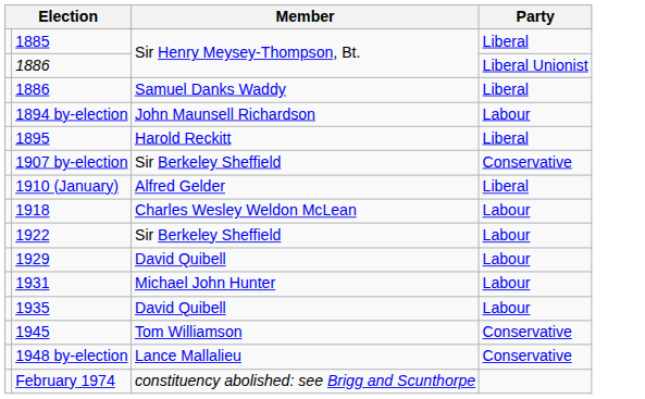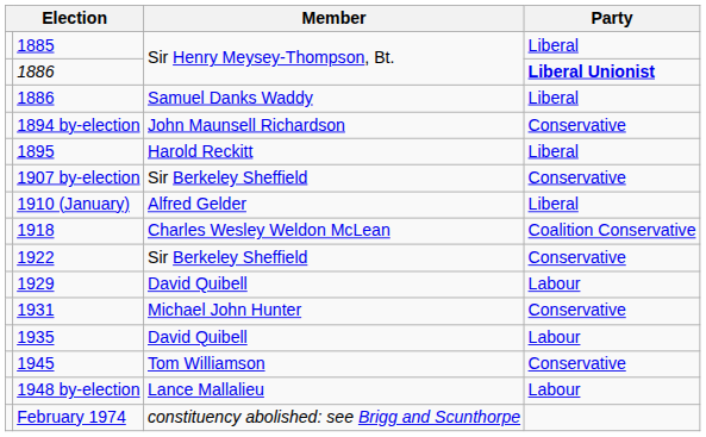1886 / Sir Henry Meysey-Thompson, Bt. | Party: normal -> bold
1894 by-election | Party: Labour -> Conservative
1918 | Party: Labour -> Coalition Conservative
1922 | Party: Labour -> Conservative
1931 | Party: Labour -> Conservative
1948 by-election | Party: Conservative -> Labour
